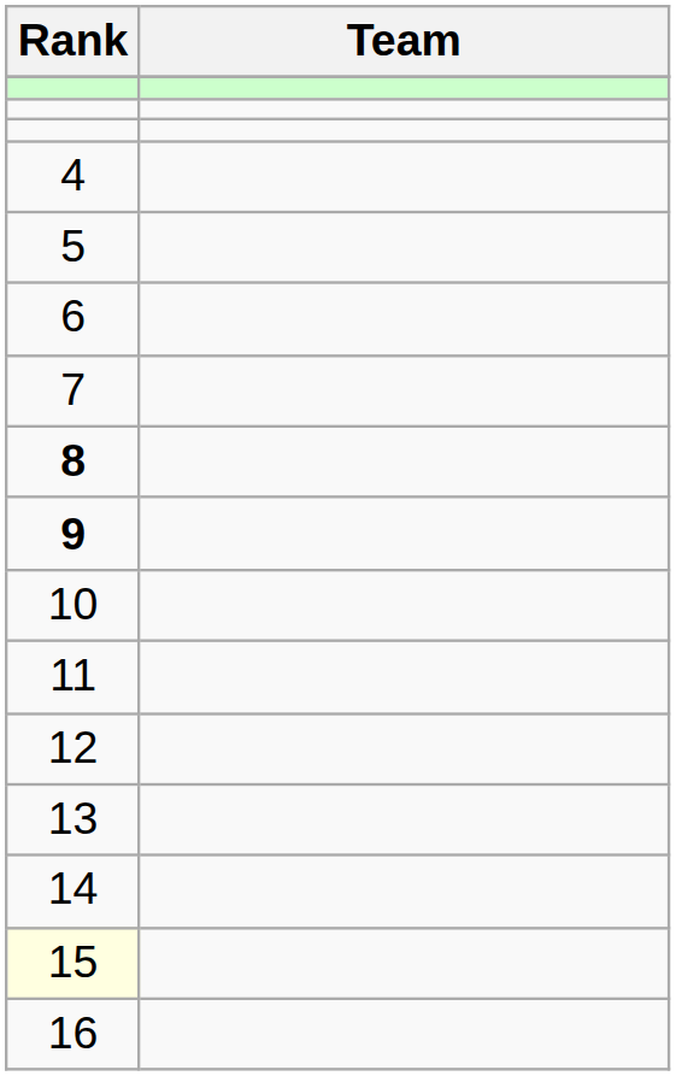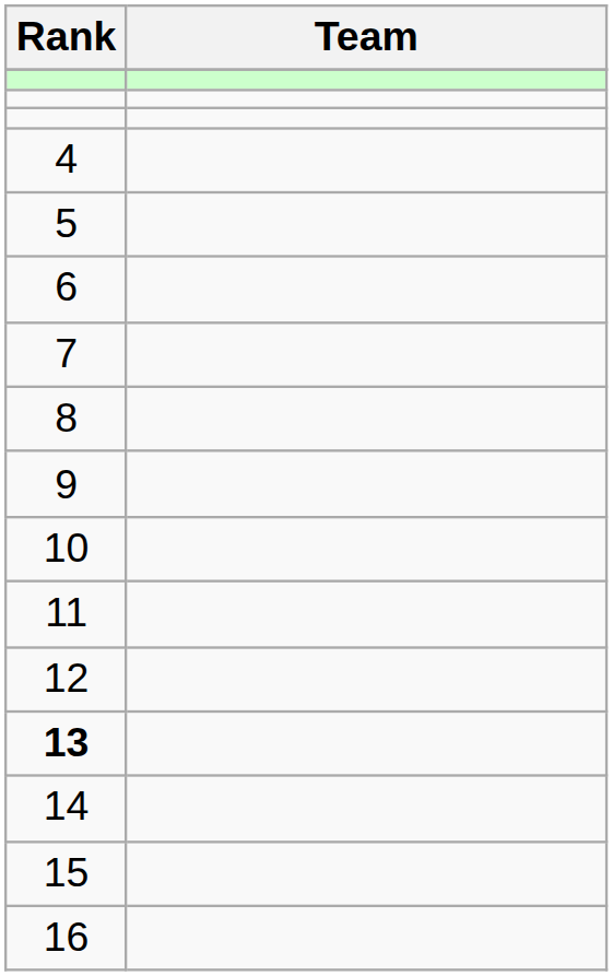row 9 | Rank: bold -> normal
row 10 | Rank: bold -> normal
row 14 | Rank: normal -> bold
row 16 | Rank: lightyellow background -> no background
